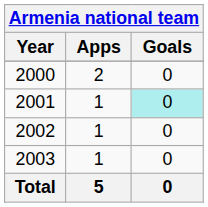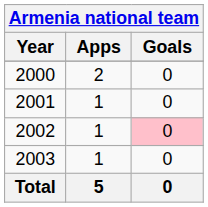2001 | Goals: paleturquoise background -> no background
2002 | Goals: no background -> pink background
